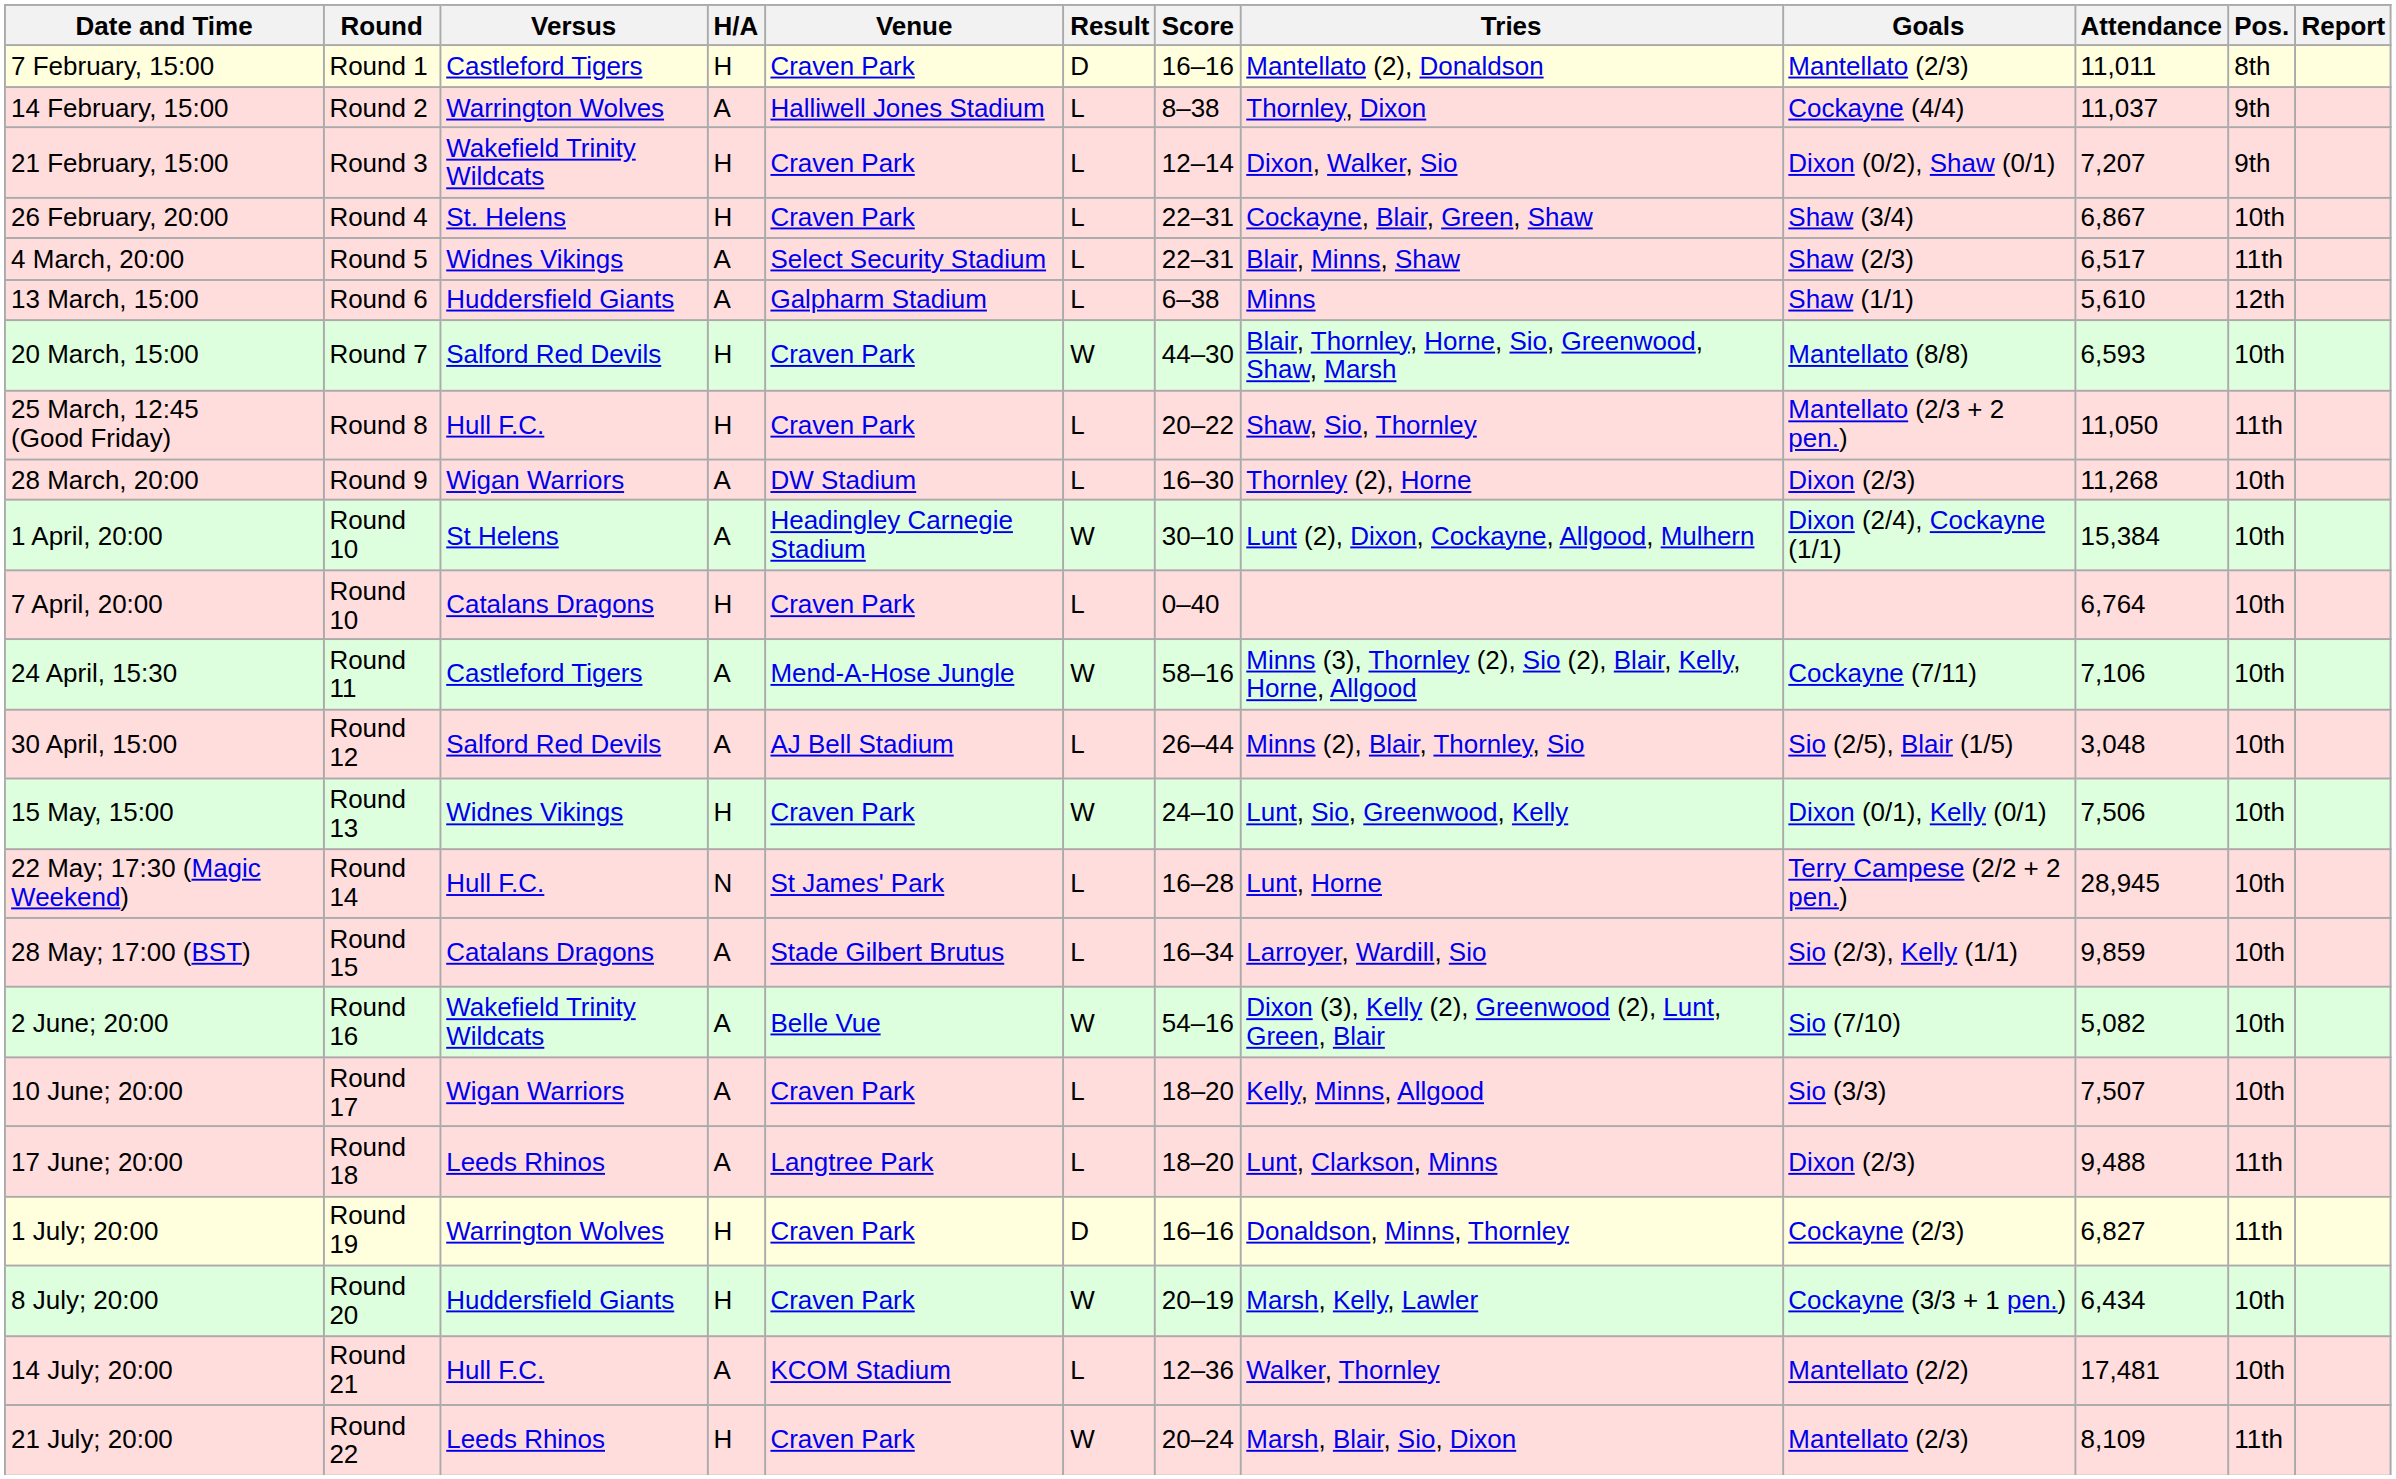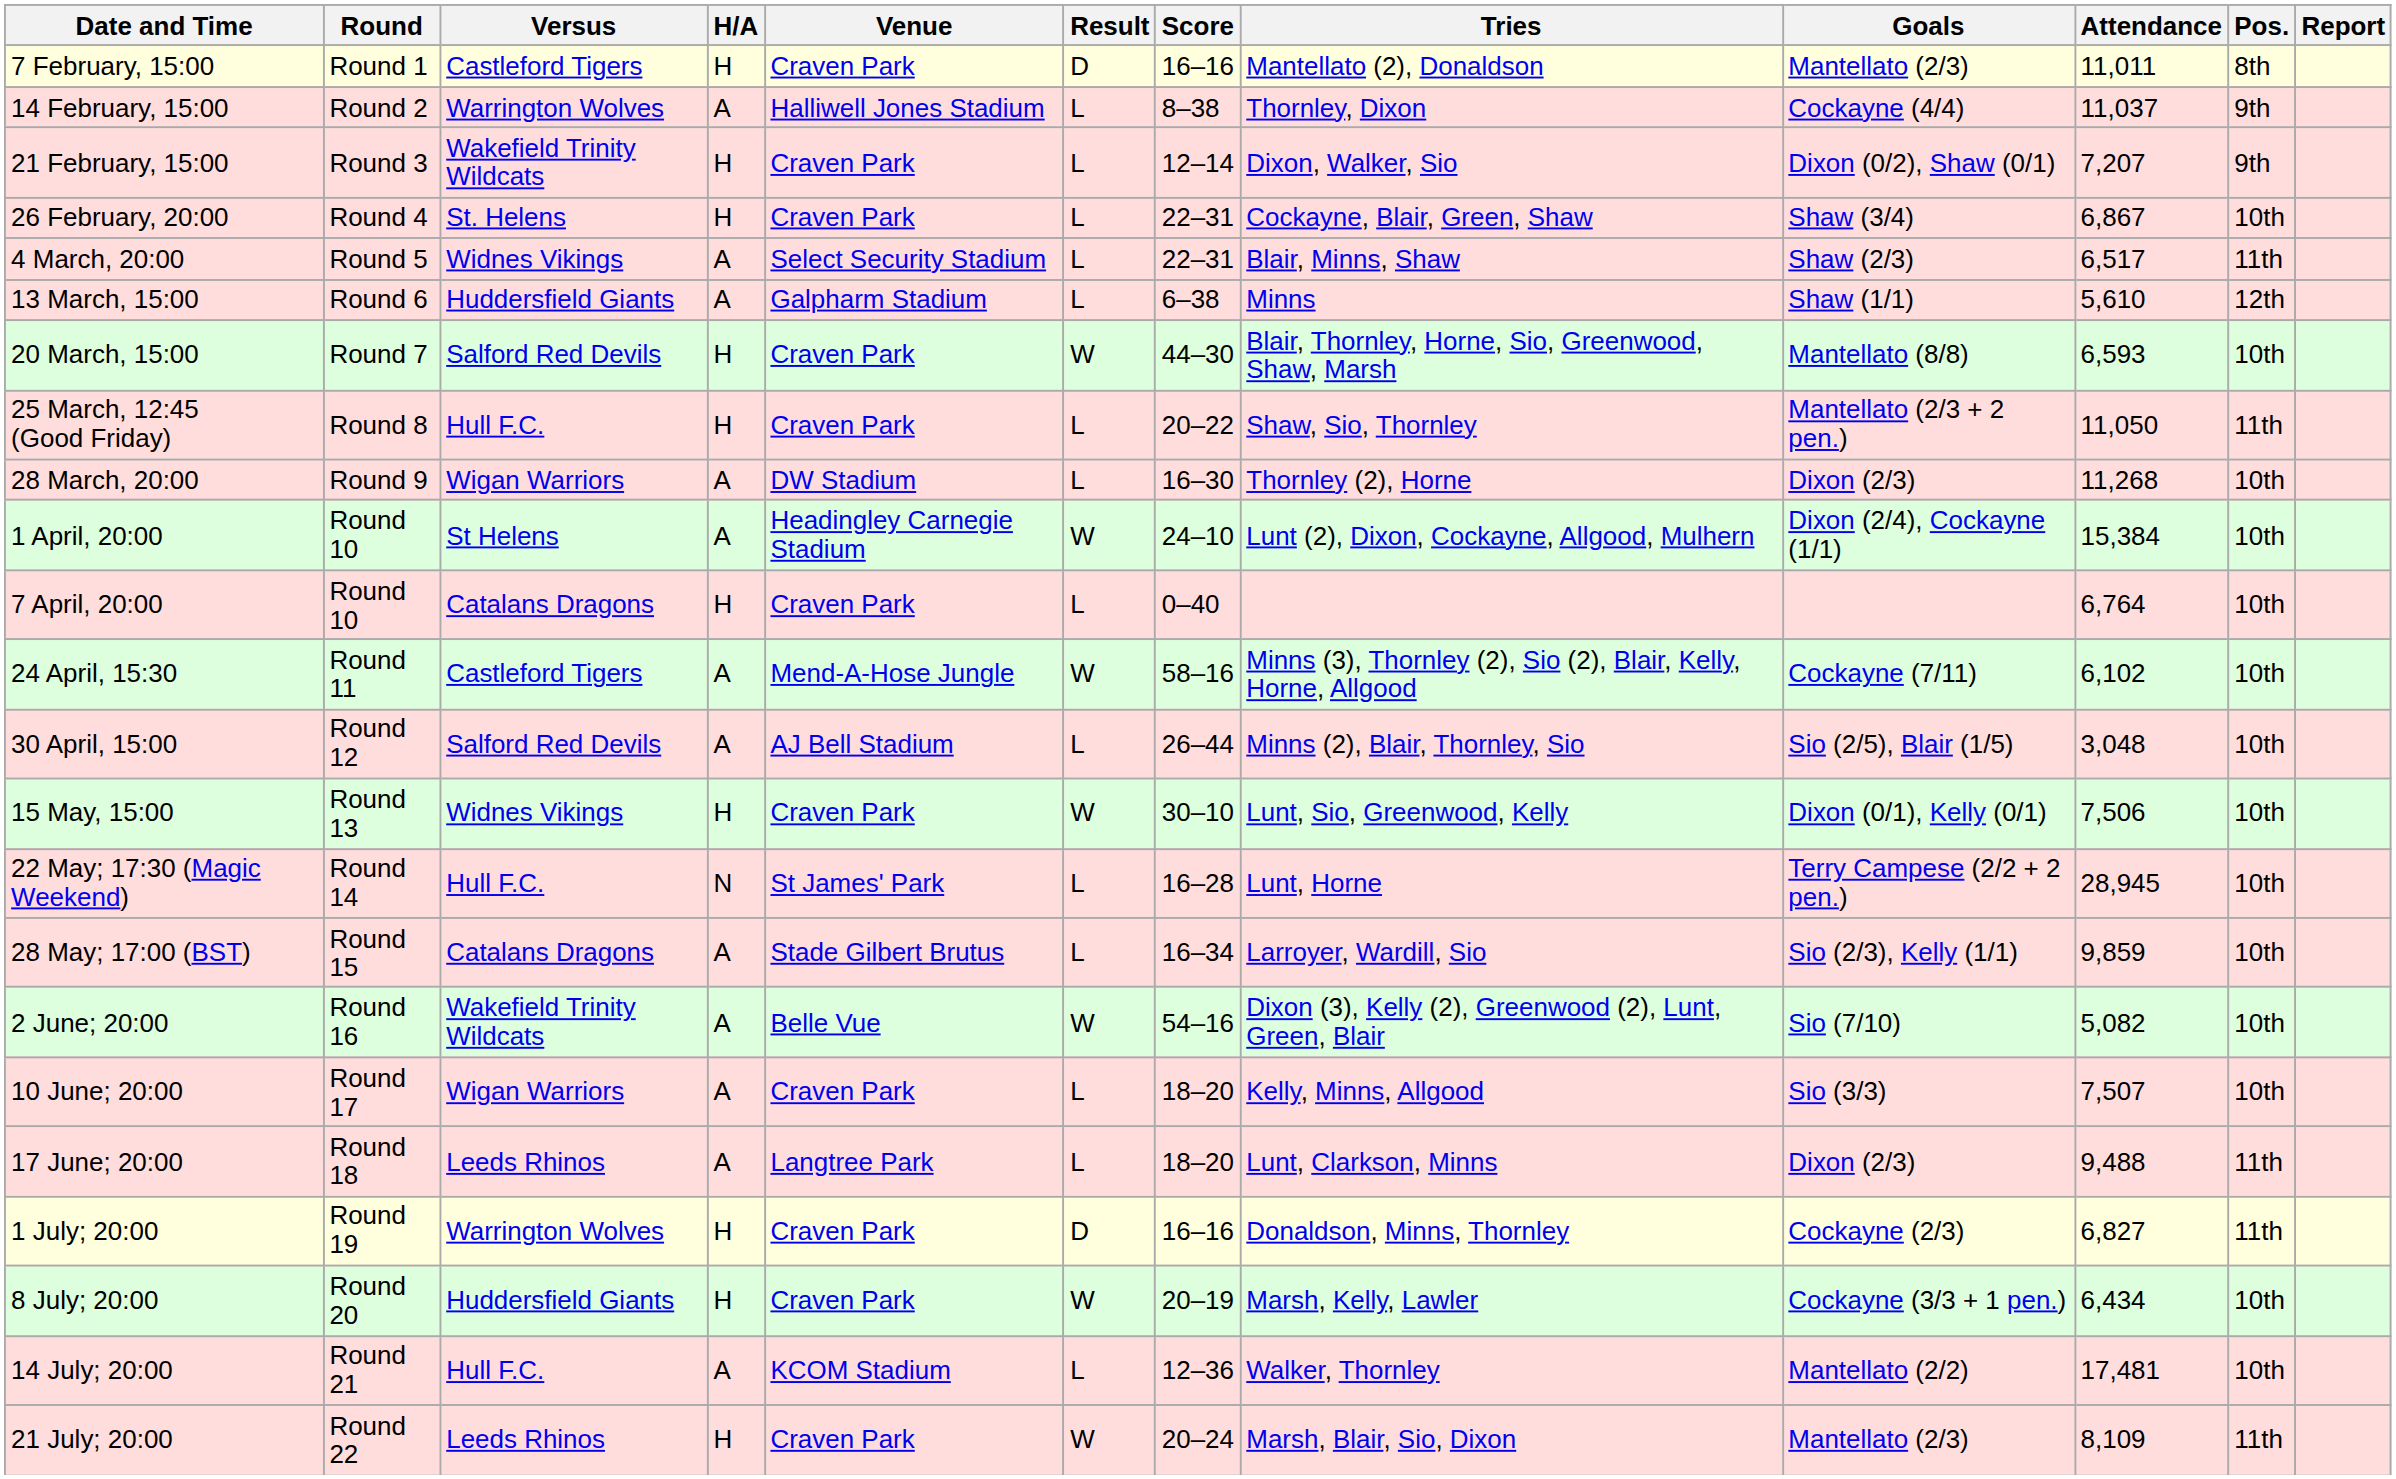1 April, 20:00 | Score: 30–10 -> 24–10
24 April, 15:30 | Attendance: 7,106 -> 6,102
15 May, 15:00 | Score: 24–10 -> 30–10
